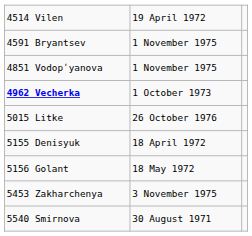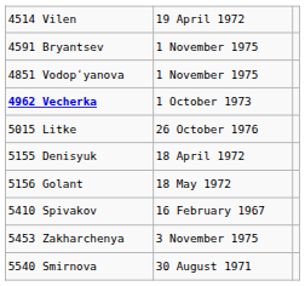+ row: 5410 Spivakov | 16 February 1967
